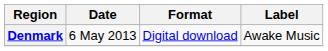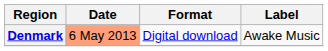Denmark | Date: no background -> lightsalmon background
